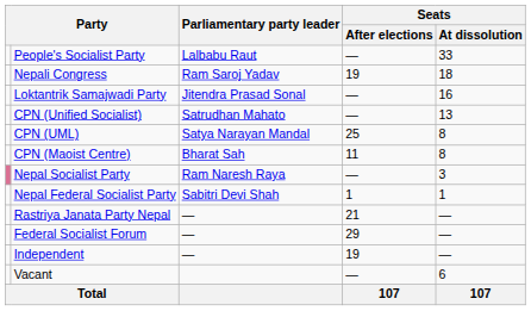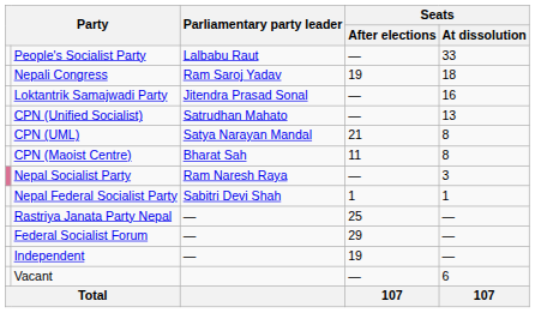CPN (UML) | Seats / After elections: 25 -> 21
Rastriya Janata Party Nepal | Seats / After elections: 21 -> 25
